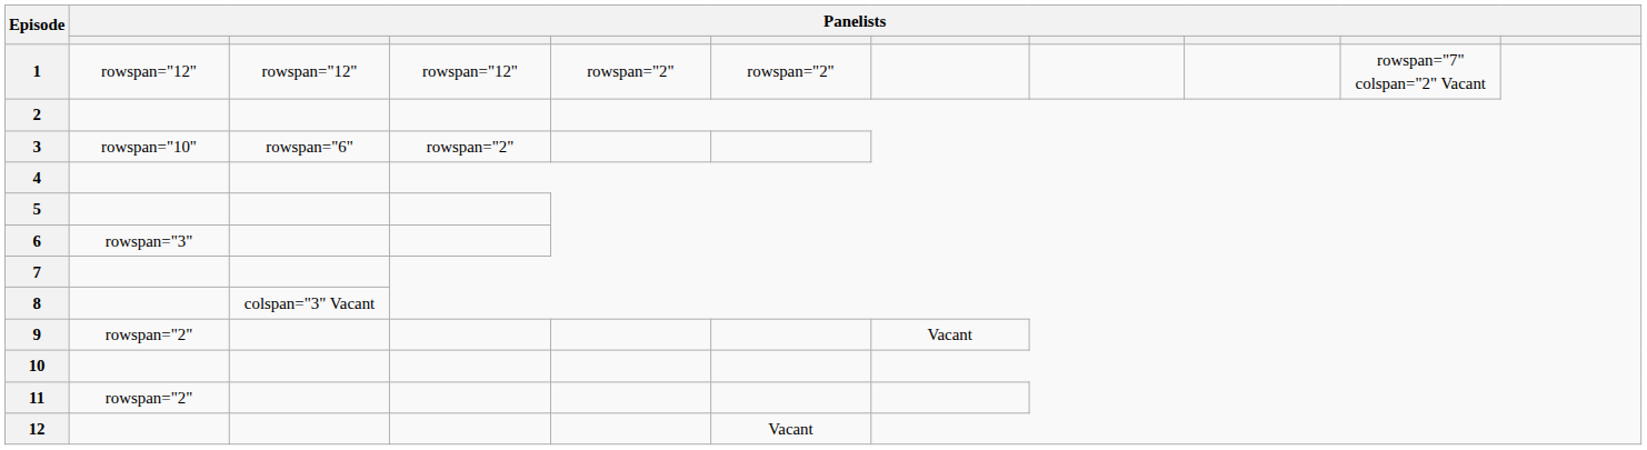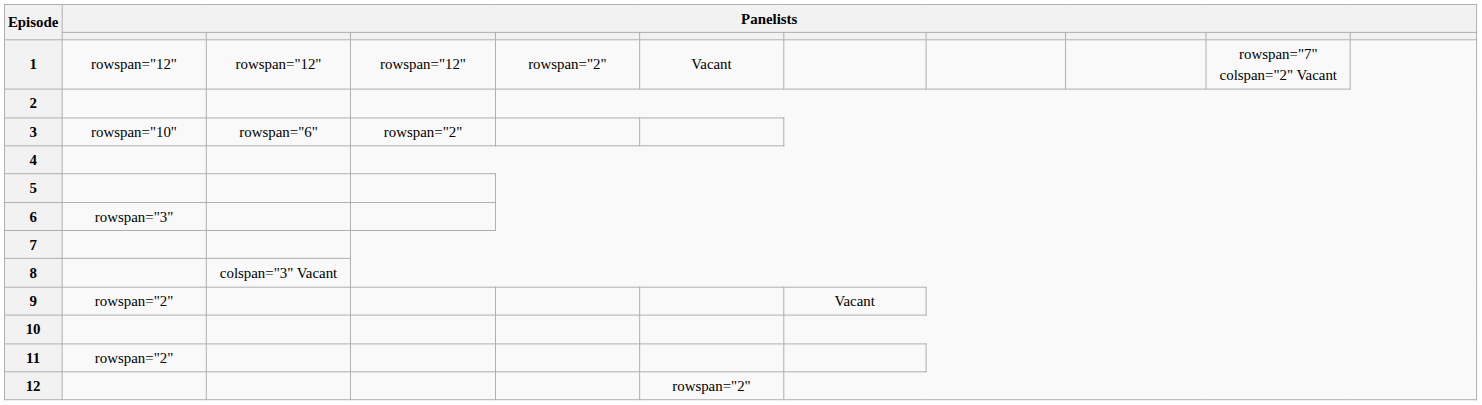1 | column 6: rowspan="2" -> Vacant
12 | column 6: Vacant -> rowspan="2"
